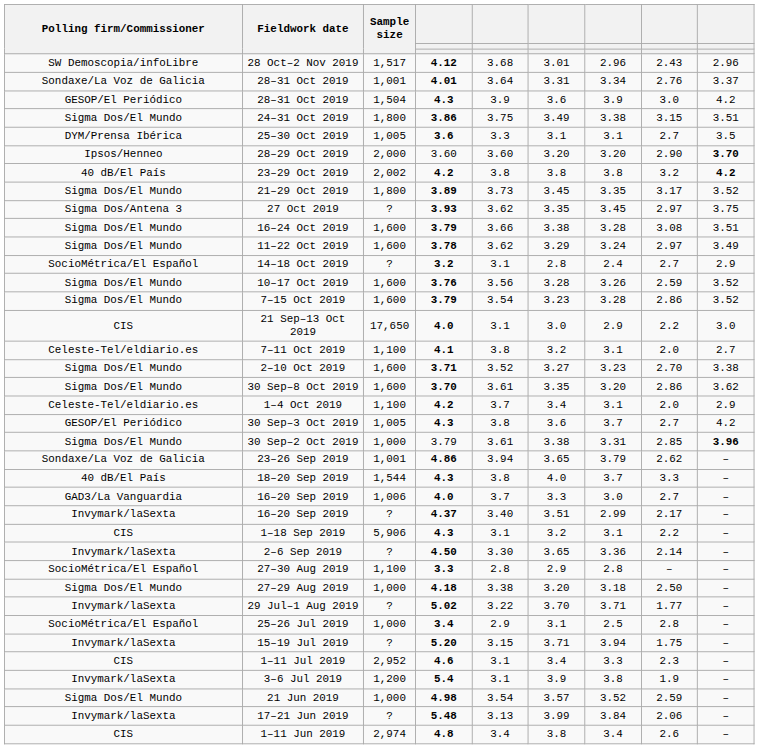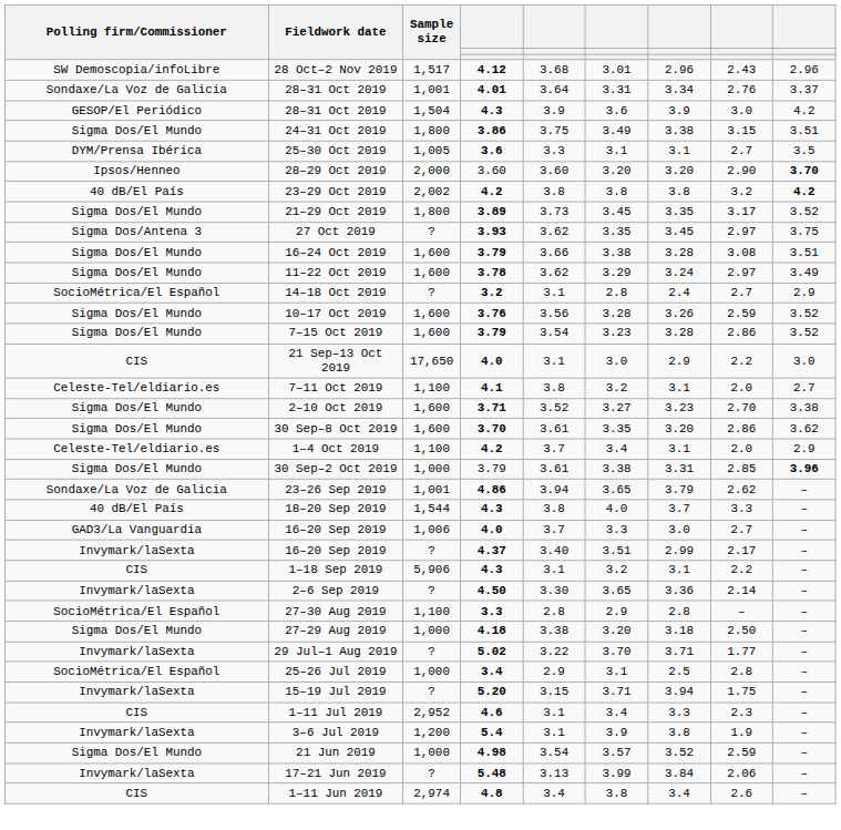- row: GESOP/El Periódico | 30 Sep–3 Oct 2019 | 1,005 | 4.3 | 3.8 | 3.6 | 3.7 | 2.7 | 4.2
